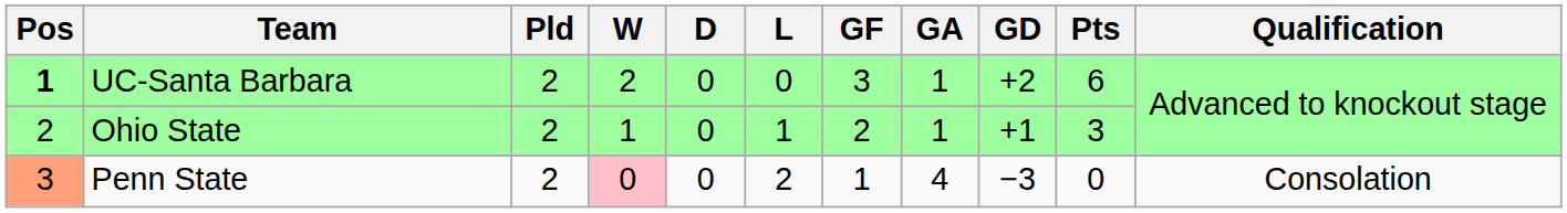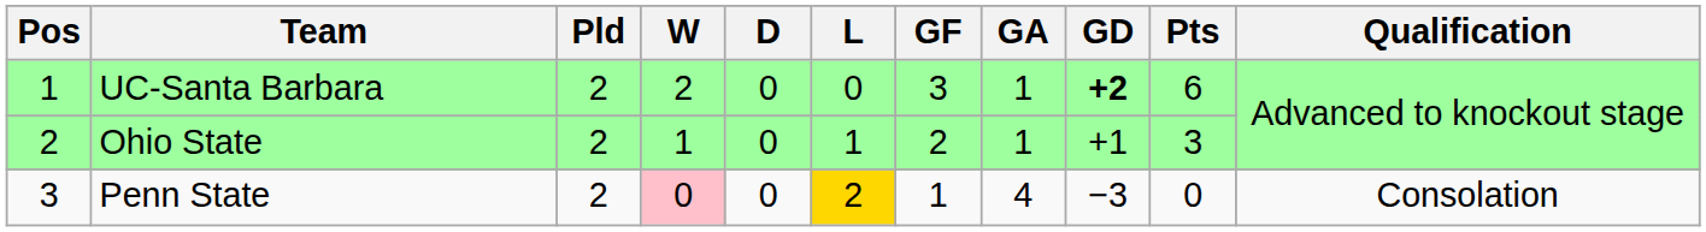UC-Santa Barbara | Pos: bold -> normal
UC-Santa Barbara | GD: normal -> bold
Penn State | Pos: lightsalmon background -> no background
Penn State | L: no background -> gold background
